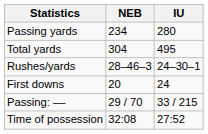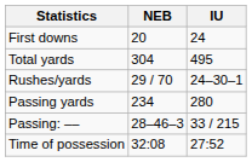rows swapped: First downs <-> Passing yards
Rushes/yards | NEB: 28–46–3 -> 29 / 70
Passing: –– | NEB: 29 / 70 -> 28–46–3
